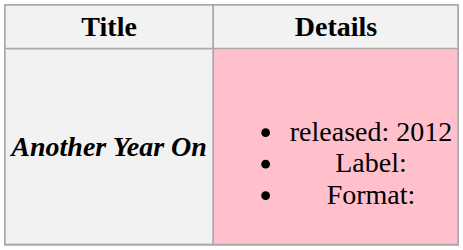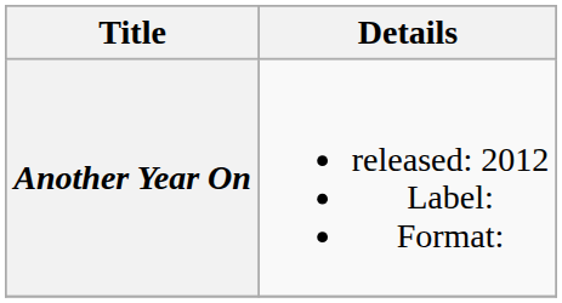Another Year On | Details: pink background -> no background
